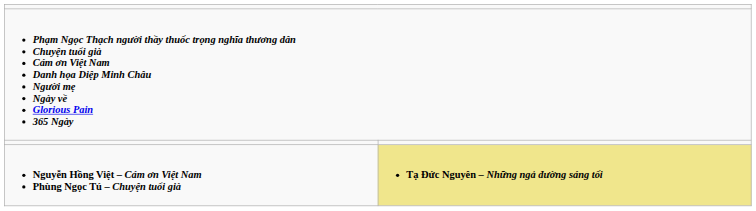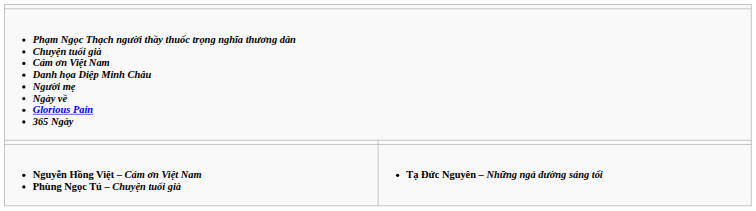row 4 | column 2: khaki background -> no background
